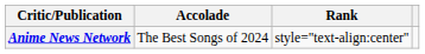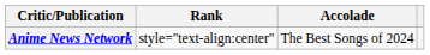columns swapped: Accolade <-> Rank
